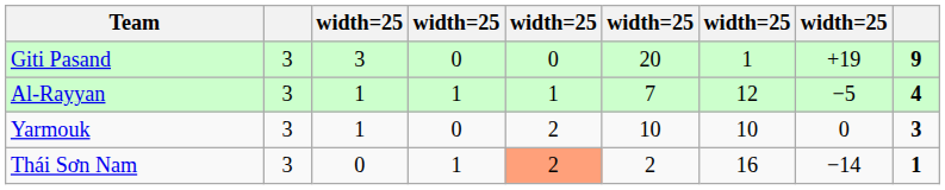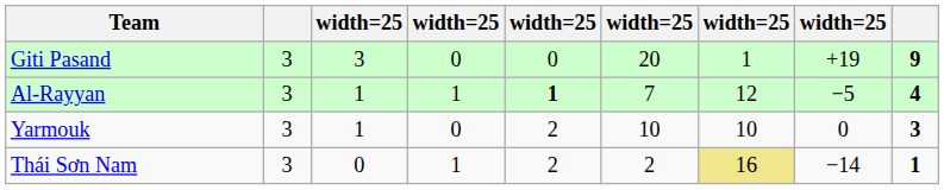Al-Rayyan | column 5: normal -> bold
Thái Sơn Nam | column 5: lightsalmon background -> no background
Thái Sơn Nam | column 7: no background -> khaki background
